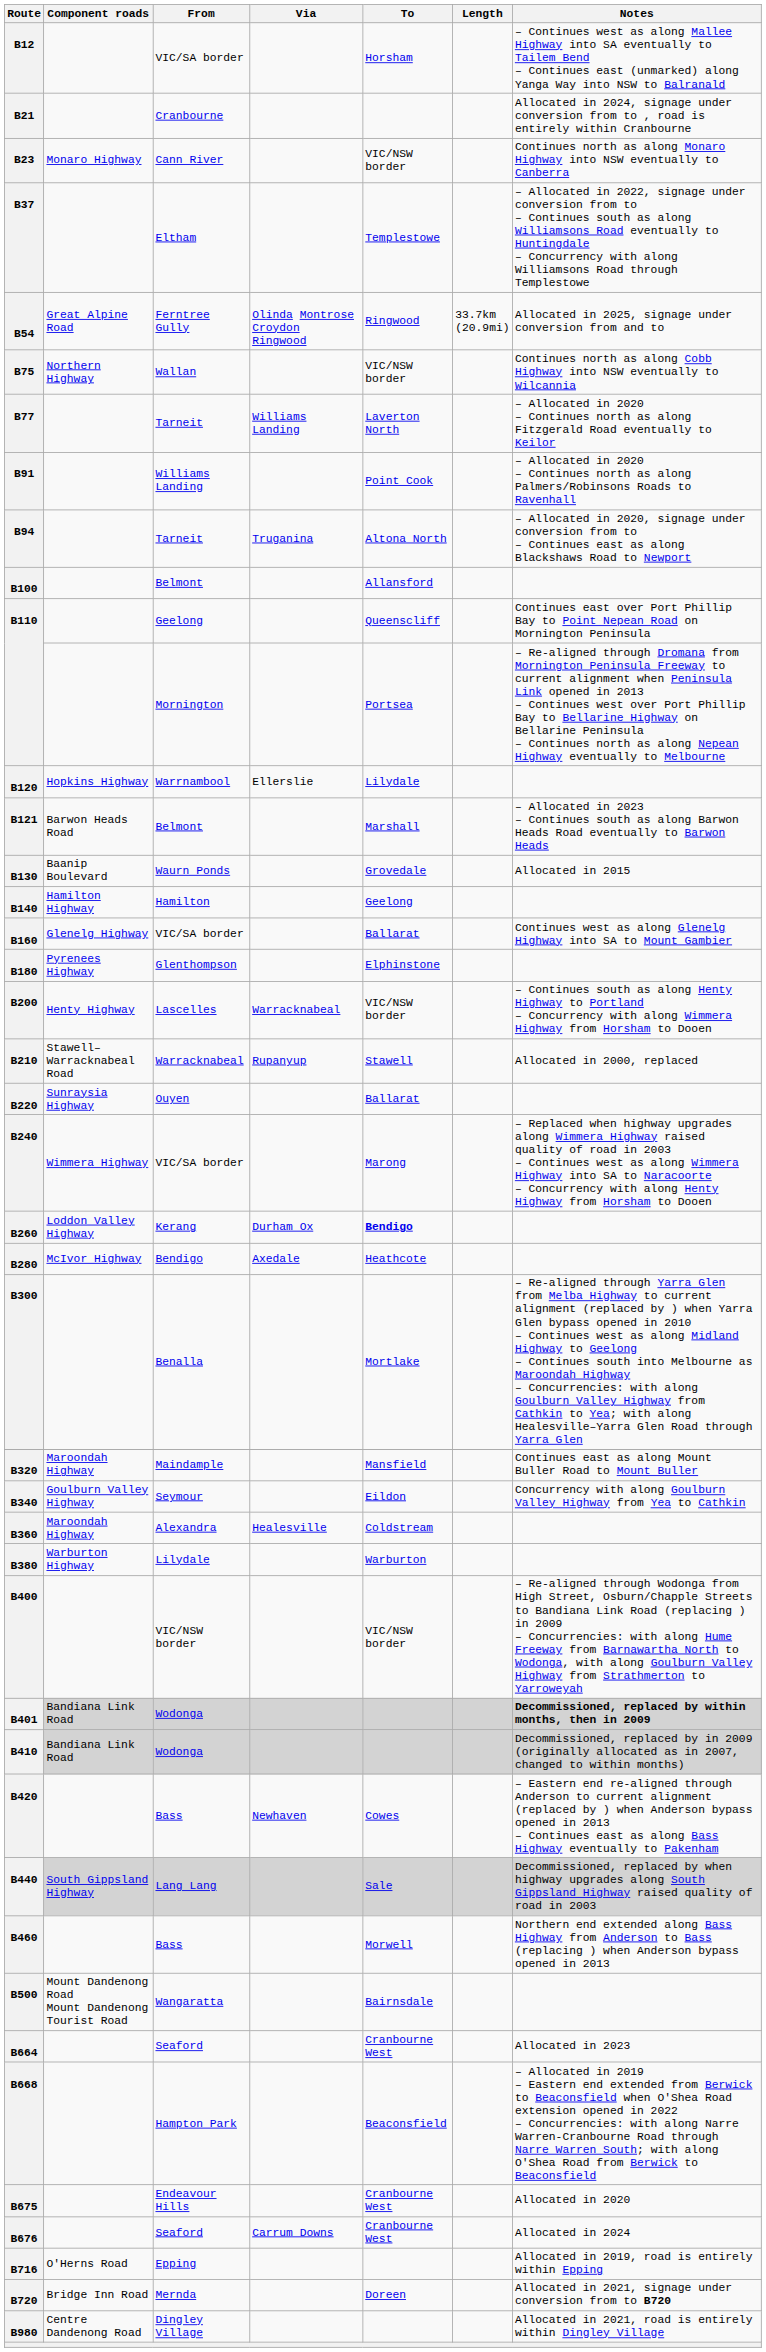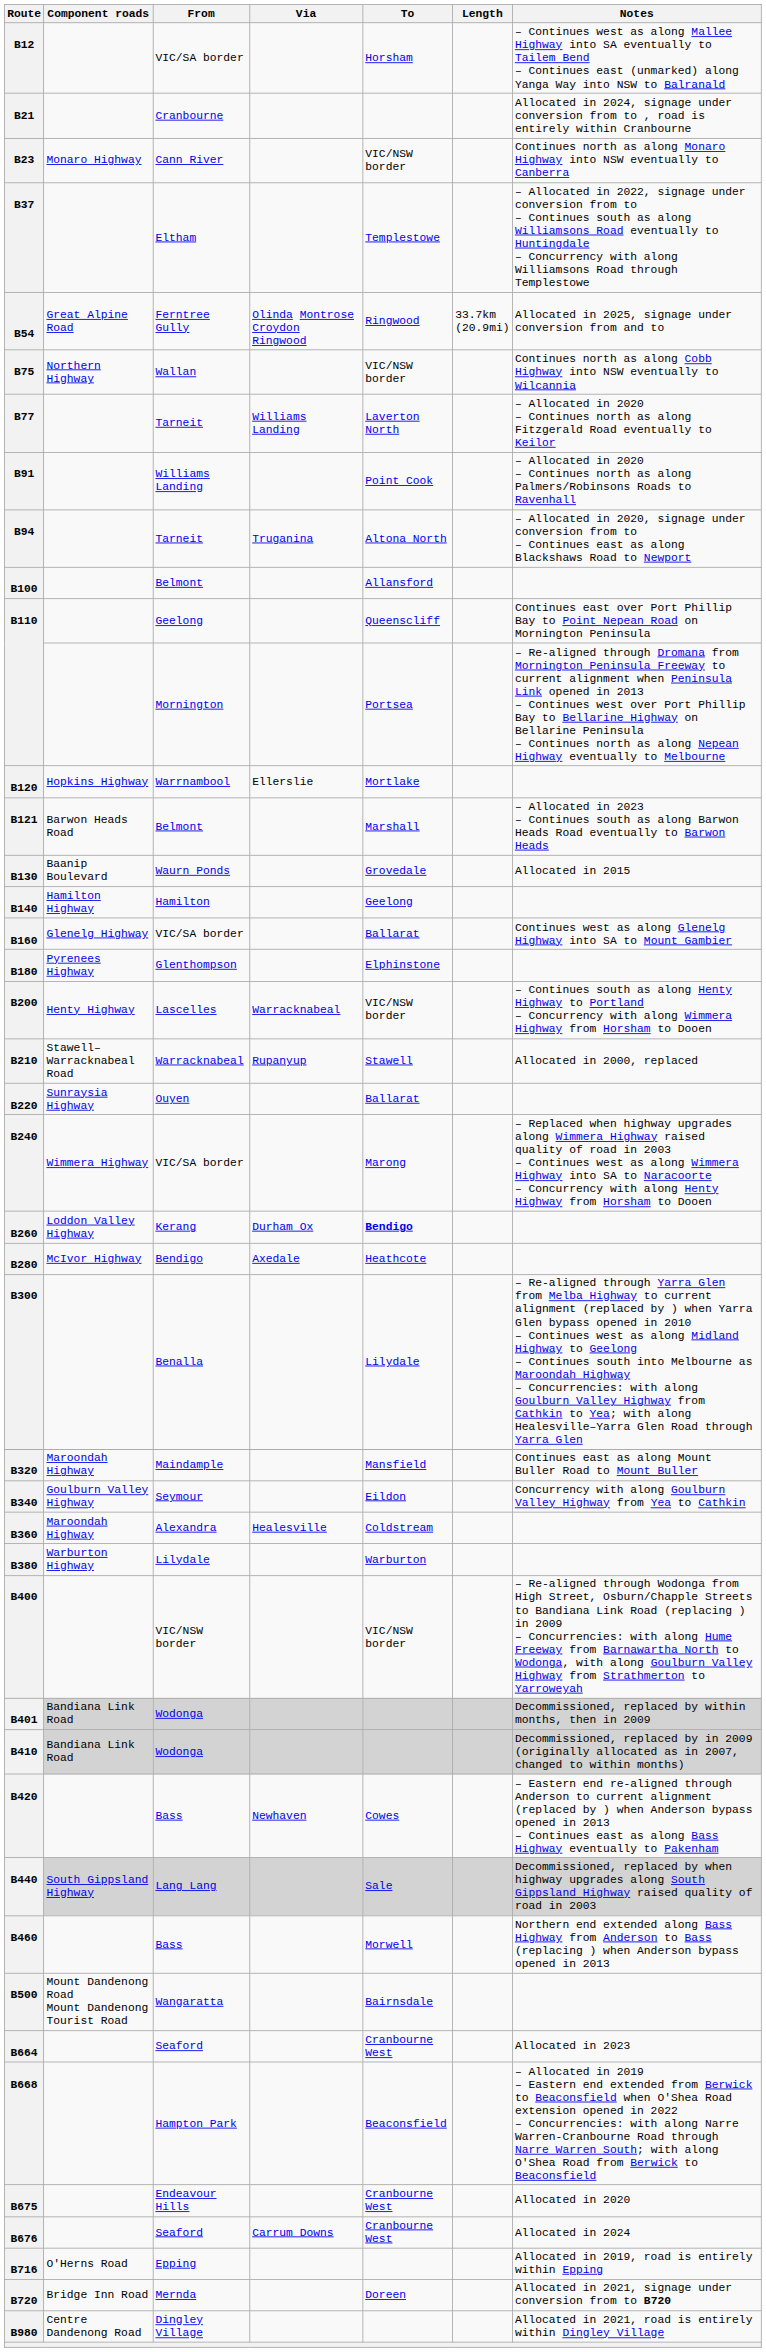B120 | To: Lilydale -> Mortlake
B300 | To: Mortlake -> Lilydale
B401 | Notes: bold -> normal
